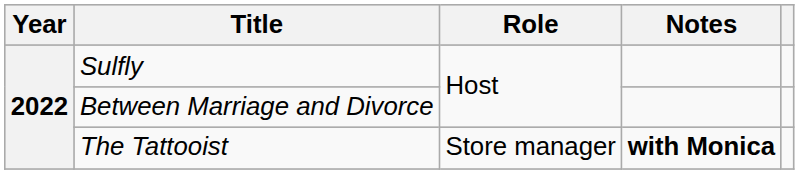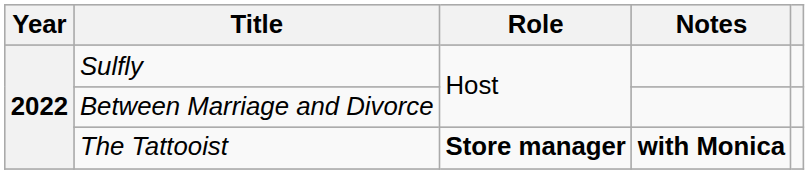The Tattooist | Role: normal -> bold
